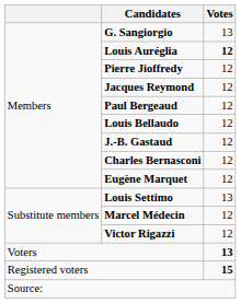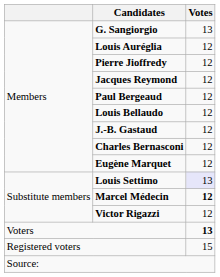Louis Auréglia | Votes: bold -> normal
Louis Settimo | Votes: no background -> lavender background
Marcel Médecin | Votes: normal -> bold
Registered voters | Votes: bold -> normal
